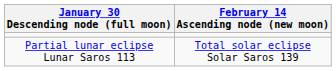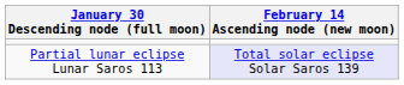row 3 | February 14 Ascending node (new moon): no background -> lavender background
